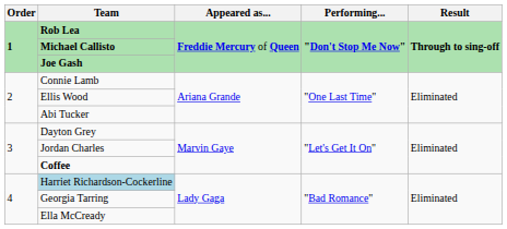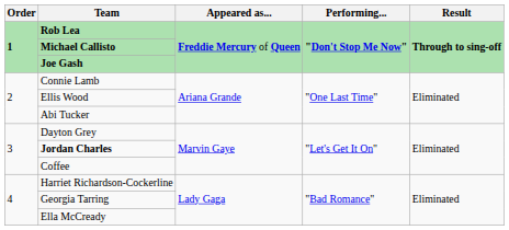Jordan Charles | Team: normal -> bold
Coffee | Team: bold -> normal
Harriet Richardson-Cockerline | Team: lightblue background -> no background
